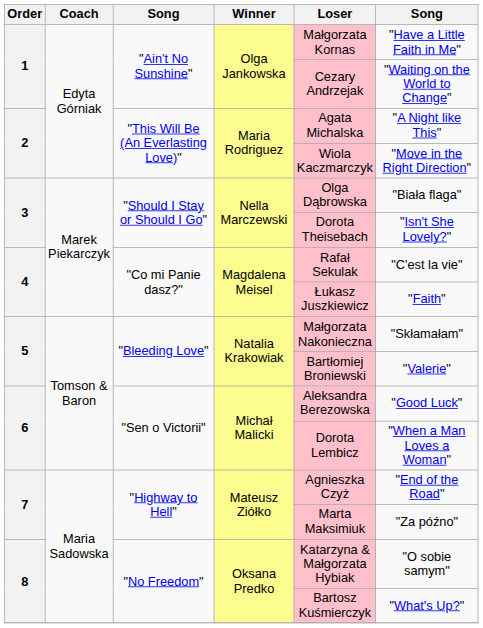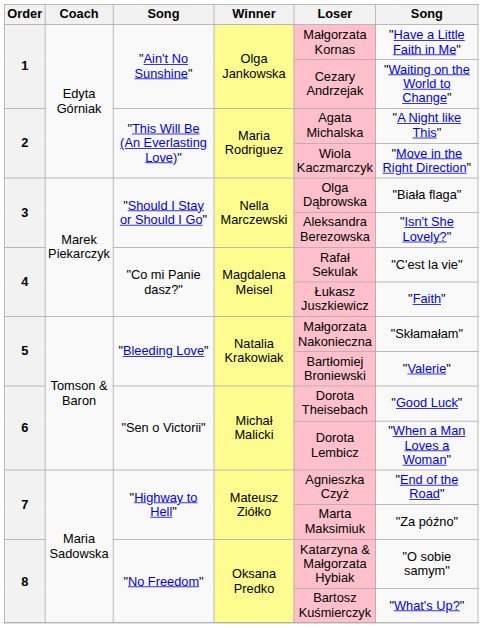row 7 | Loser: Dorota Theisebach -> Aleksandra Berezowska
row 12 | Loser: Aleksandra Berezowska -> Dorota Theisebach
